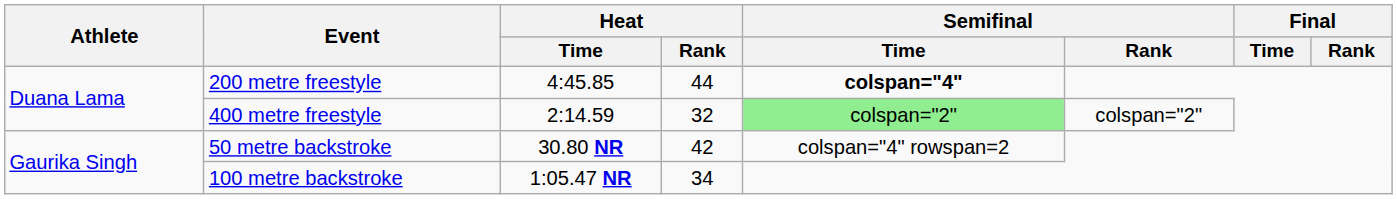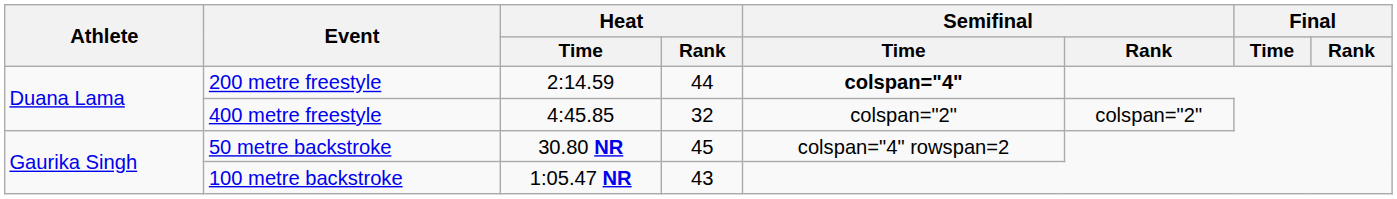200 metre freestyle | Heat / Time: 4:45.85 -> 2:14.59
400 metre freestyle | Heat / Time: 2:14.59 -> 4:45.85
400 metre freestyle | Semifinal / Time: lightgreen background -> no background
50 metre backstroke | Heat / Rank: 42 -> 45
100 metre backstroke | Heat / Rank: 34 -> 43
